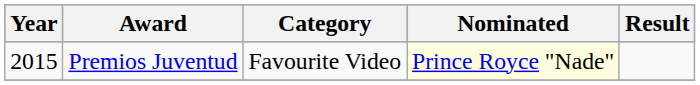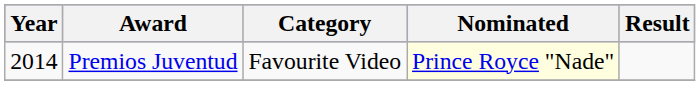Premios Juventud | Year: 2015 -> 2014
